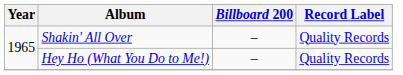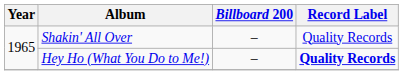Hey Ho (What You Do to Me!) | Record Label: normal -> bold
